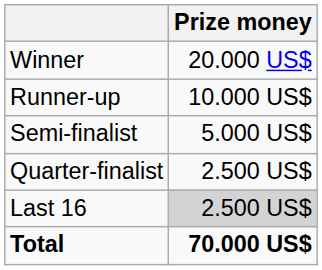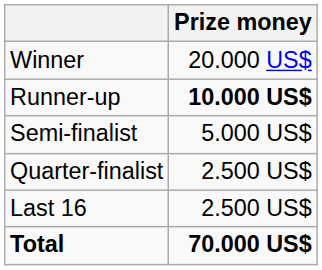Runner-up | Prize money: normal -> bold
Last 16 | Prize money: lightgrey background -> no background
